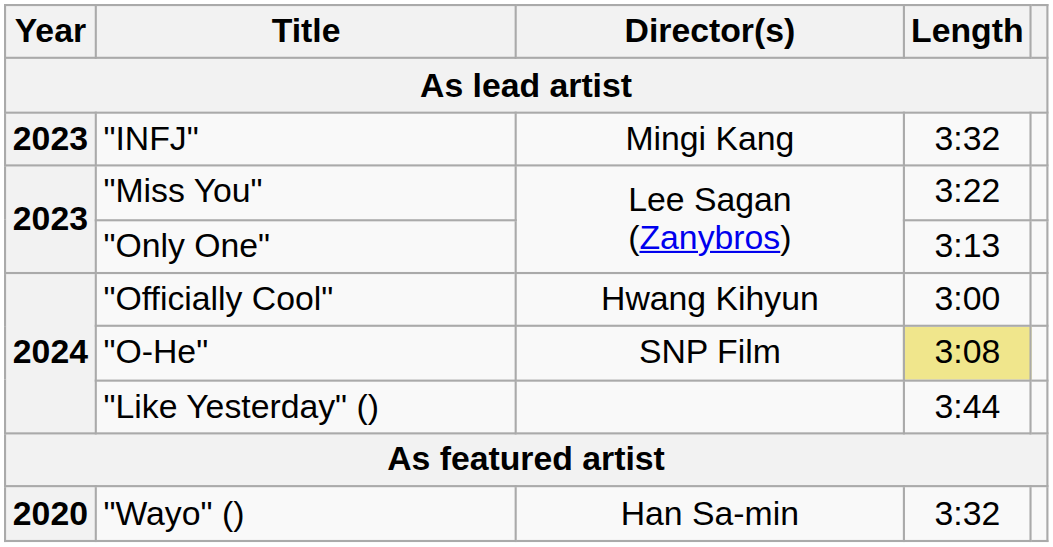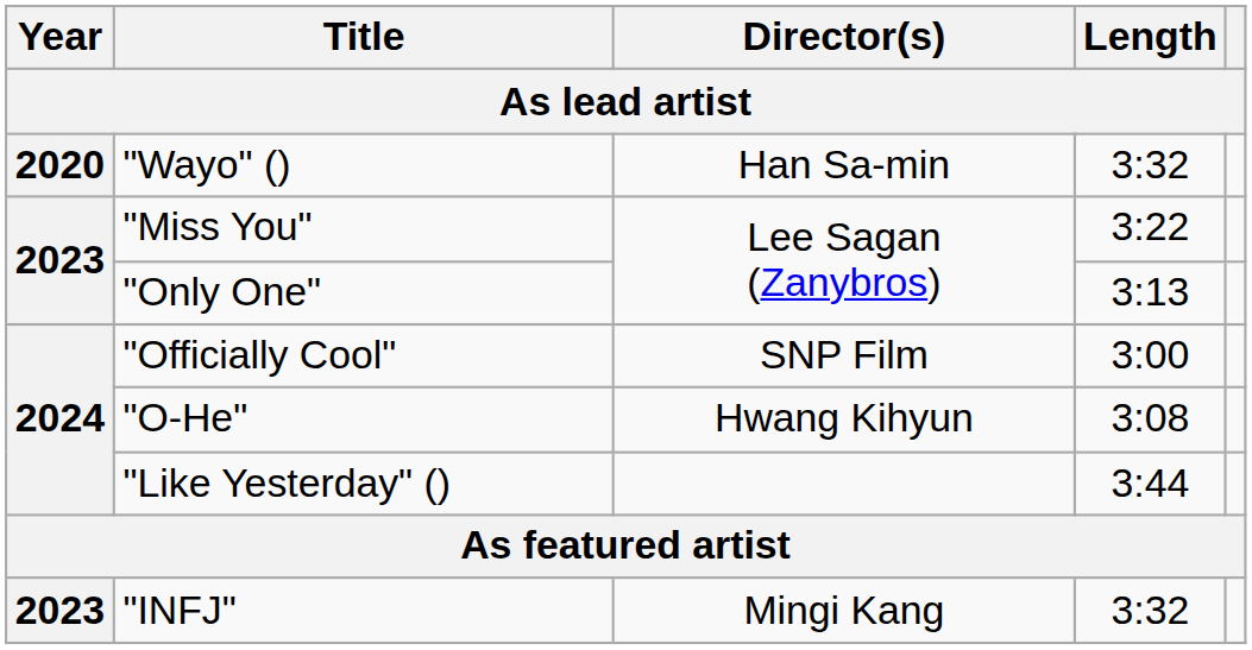rows swapped: "Wayo" () <-> "INFJ"
"Officially Cool" | Director(s): Hwang Kihyun -> SNP Film
"O-He" | Director(s): SNP Film -> Hwang Kihyun
"O-He" | Length: khaki background -> no background
